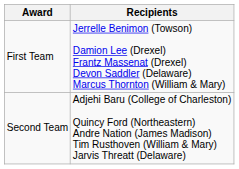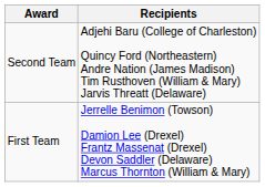rows swapped: First Team <-> Second Team
